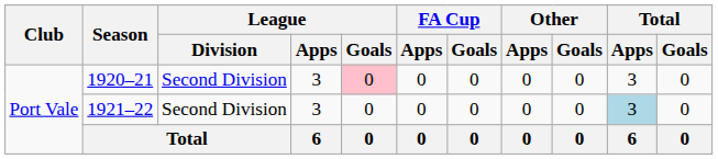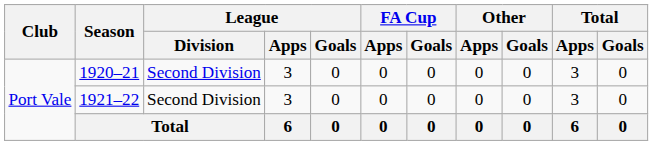1920–21 | League / Goals: pink background -> no background
1921–22 | Total / Apps: lightblue background -> no background
